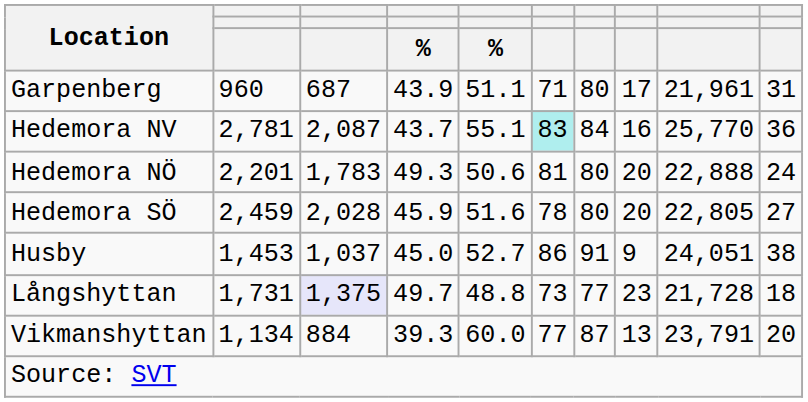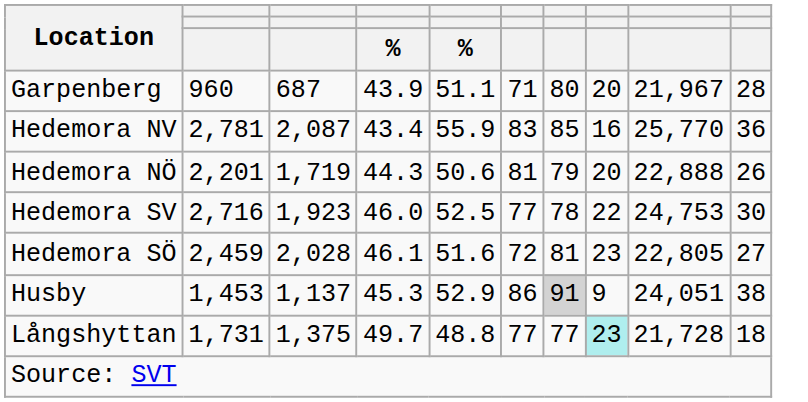Garpenberg | column 8: 17 -> 20
Garpenberg | column 9: 21,961 -> 21,967
Garpenberg | column 10: 31 -> 28
Hedemora NV | column 4: 43.7 -> 43.4
Hedemora NV | column 5: 55.1 -> 55.9
Hedemora NV | column 6: paleturquoise background -> no background
Hedemora NV | column 7: 84 -> 85
Hedemora NÖ | column 3: 1,783 -> 1,719
Hedemora NÖ | column 4: 49.3 -> 44.3
Hedemora NÖ | column 7: 80 -> 79
Hedemora NÖ | column 10: 24 -> 26
+ row: Hedemora SV | 2,716 | 1,923 | 46.0 | 52.5 | 77 | 78 | 22 | 24,753 | 30
Hedemora SÖ | column 4: 45.9 -> 46.1
Hedemora SÖ | column 6: 78 -> 72
Hedemora SÖ | column 7: 80 -> 81
Hedemora SÖ | column 8: 20 -> 23
Husby | column 3: 1,037 -> 1,137
Husby | column 4: 45.0 -> 45.3
Husby | column 5: 52.7 -> 52.9
Husby | column 7: no background -> lightgrey background
Långshyttan | column 3: lavender background -> no background
Långshyttan | column 6: 73 -> 77
Långshyttan | column 8: no background -> paleturquoise background
- row: Vikmanshyttan | 1,134 | 884 | 39.3 | 60.0 | 77 | 87 | 13 | 23,791 | 20
